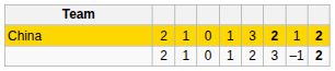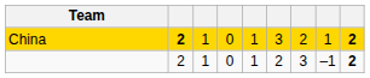China | column 2: normal -> bold
China | column 7: bold -> normal
